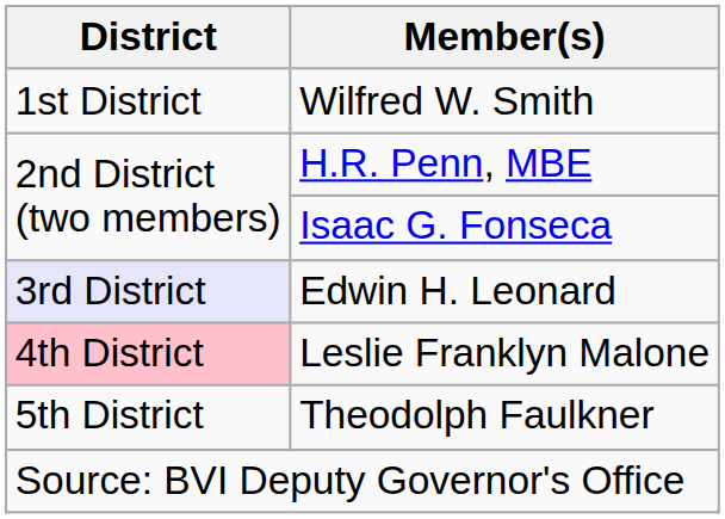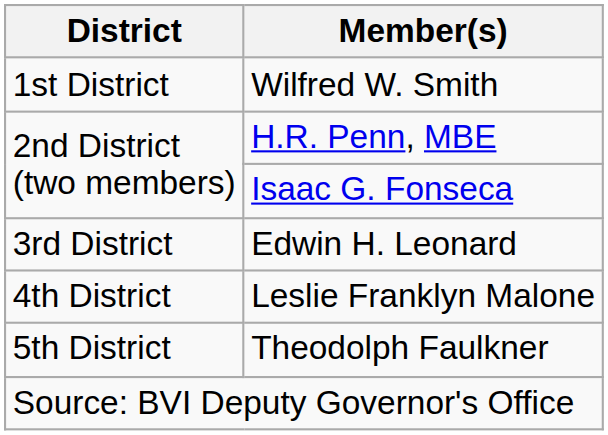Edwin H. Leonard | District: lavender background -> no background
Leslie Franklyn Malone | District: pink background -> no background
